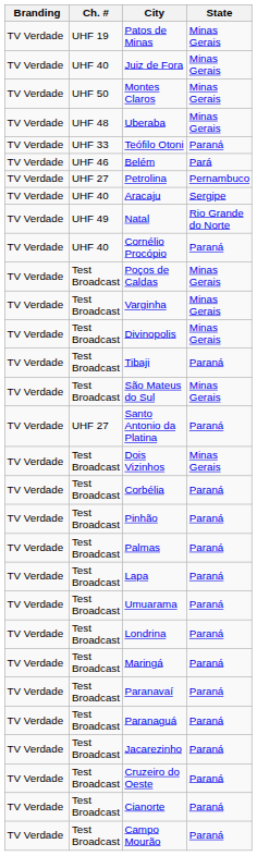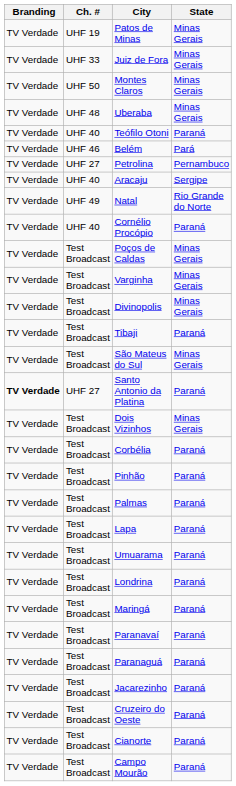Juiz de Fora | Ch. #: UHF 40 -> UHF 33
Teófilo Otoni | Ch. #: UHF 33 -> UHF 40
Santo Antonio da Platina | Branding: normal -> bold
